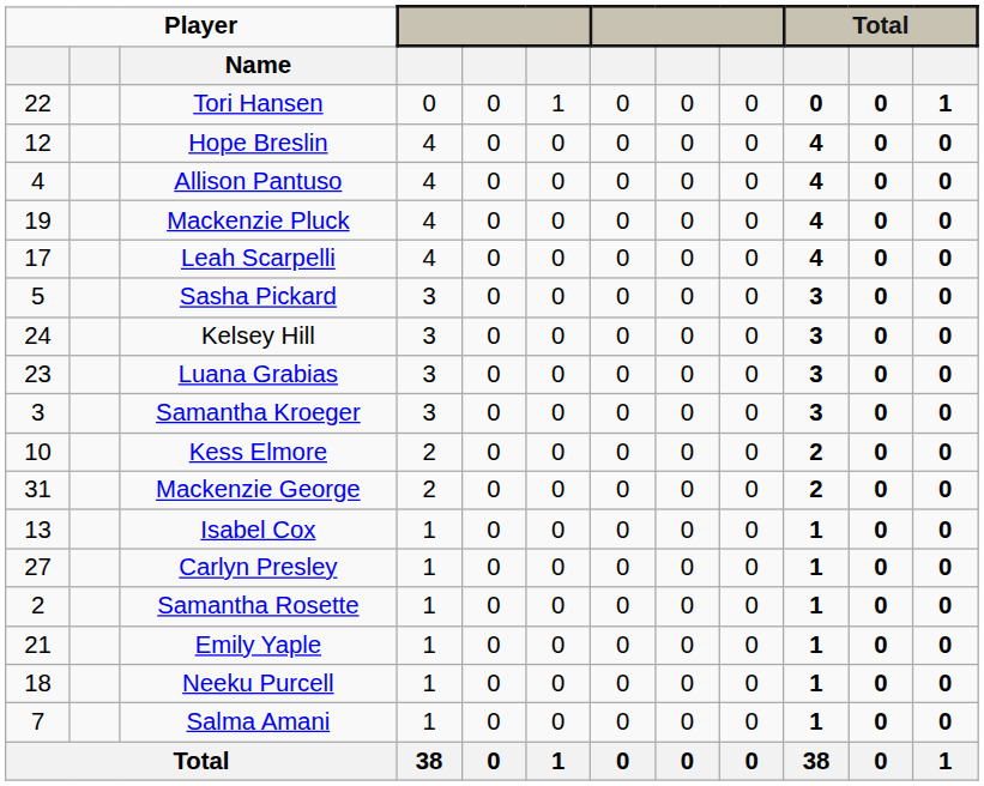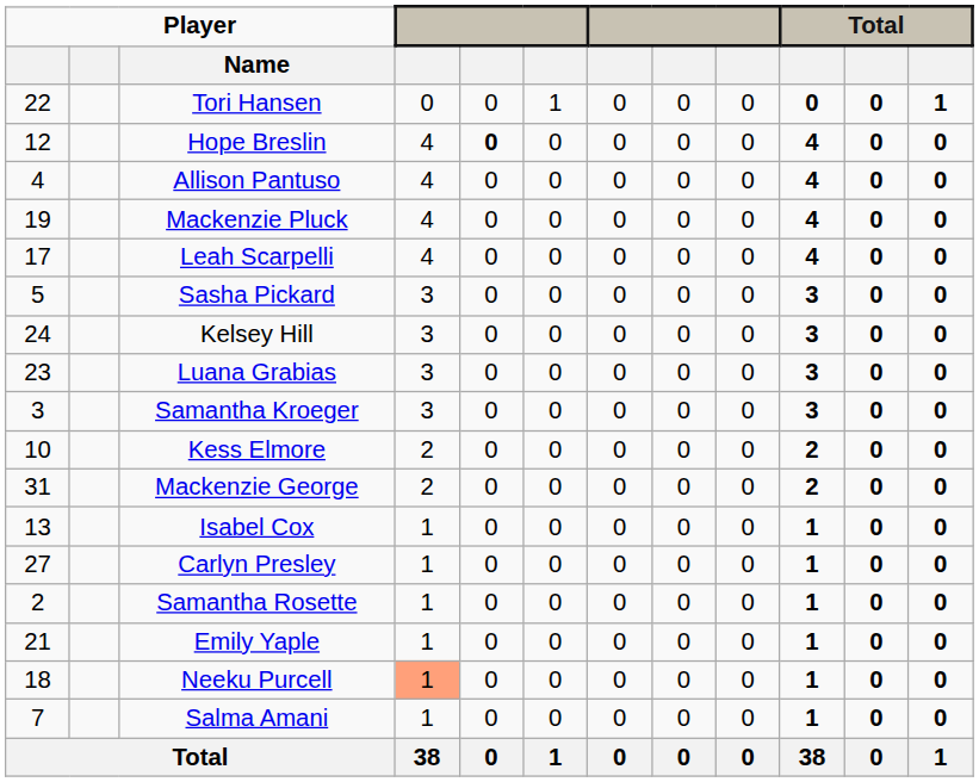Hope Breslin | column 5: normal -> bold
Neeku Purcell | column 4: no background -> lightsalmon background
